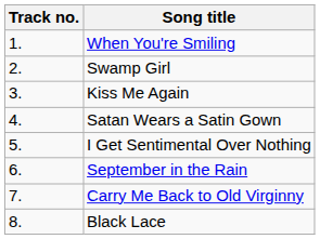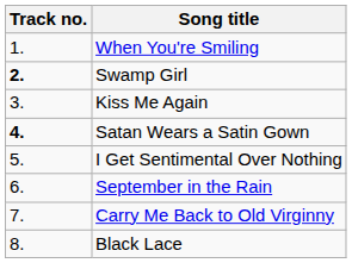Swamp Girl | Track no.: normal -> bold
Satan Wears a Satin Gown | Track no.: normal -> bold
